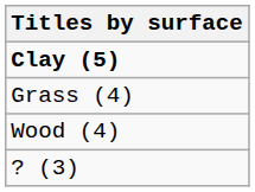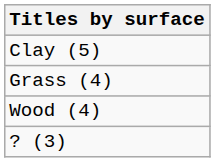row 2 | column 1: bold -> normal
